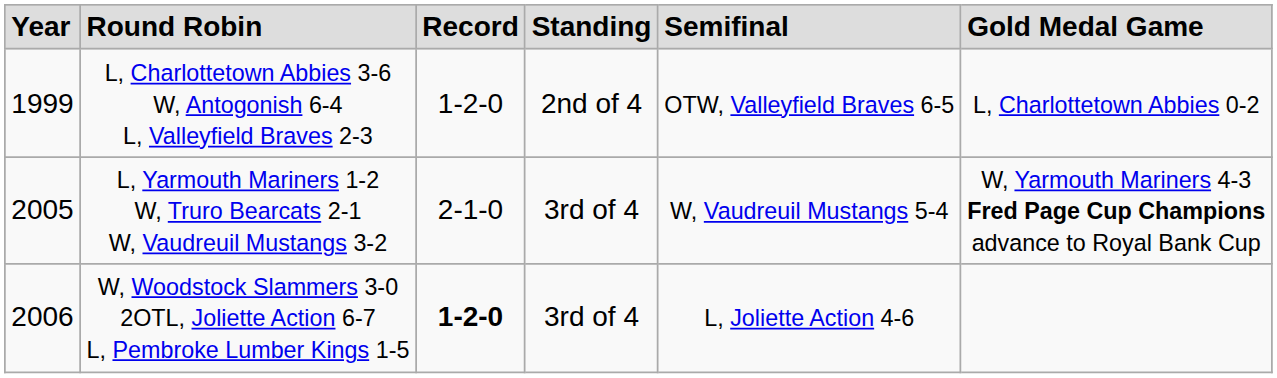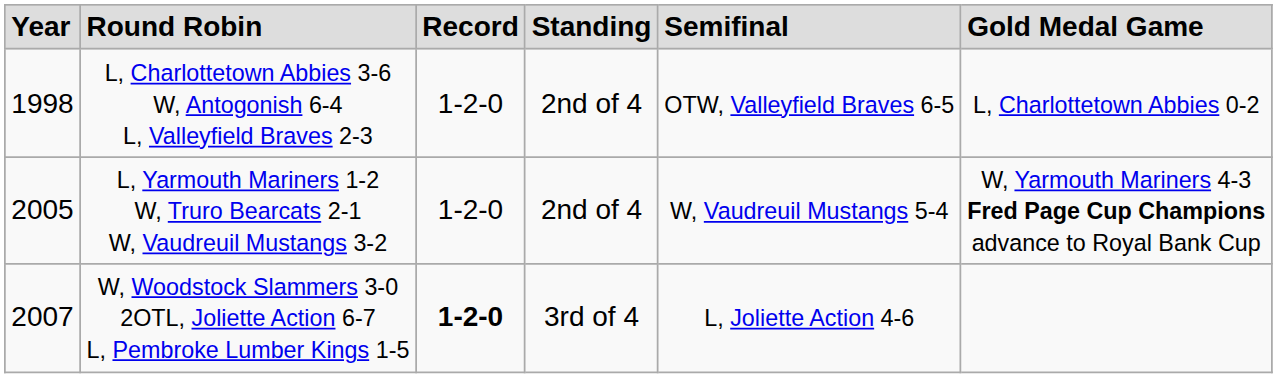row 2 | column 1: 1999 -> 1998
row 3 | column 3: 2-1-0 -> 1-2-0
row 3 | column 4: 3rd of 4 -> 2nd of 4
row 4 | column 1: 2006 -> 2007
